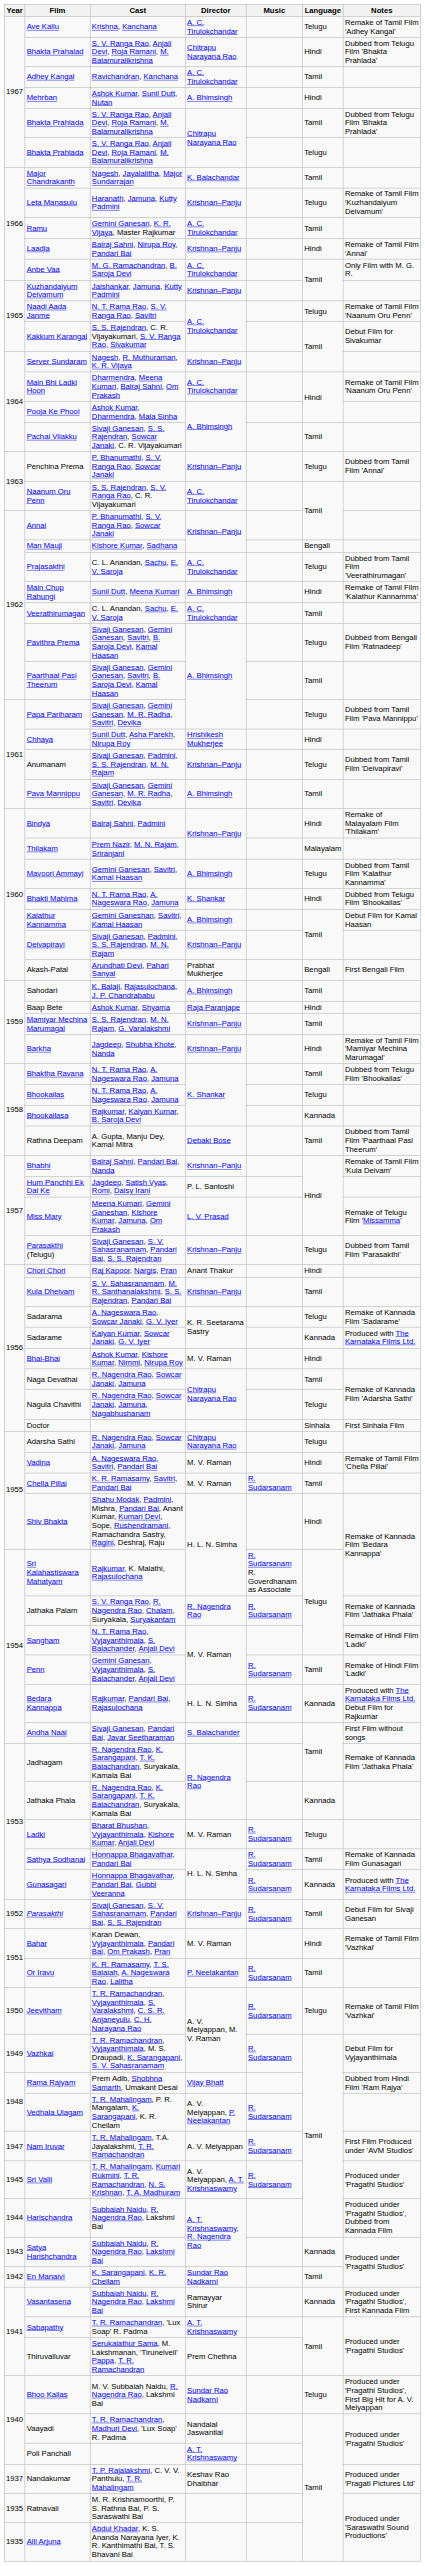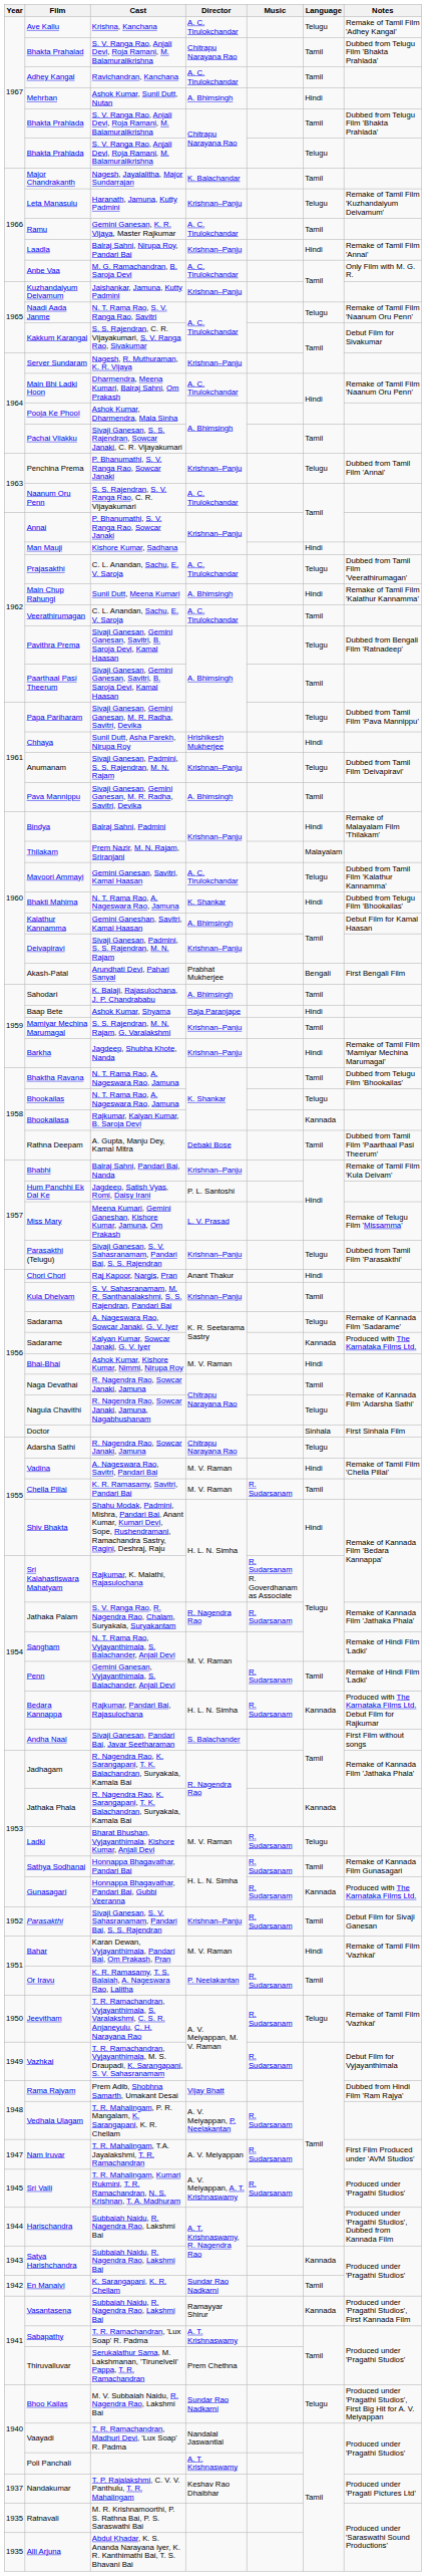Bhakta Prahalad | Language: Hindi -> Tamil
Man Mauji | Language: Bengali -> Hindi
Mavoori Ammayi | Director: A. Bhimsingh -> A. C. Tirulokchandar
